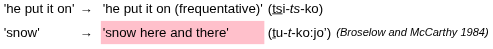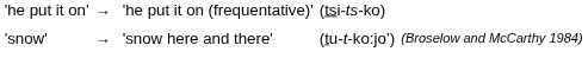'snow' | column 3: pink background -> no background
